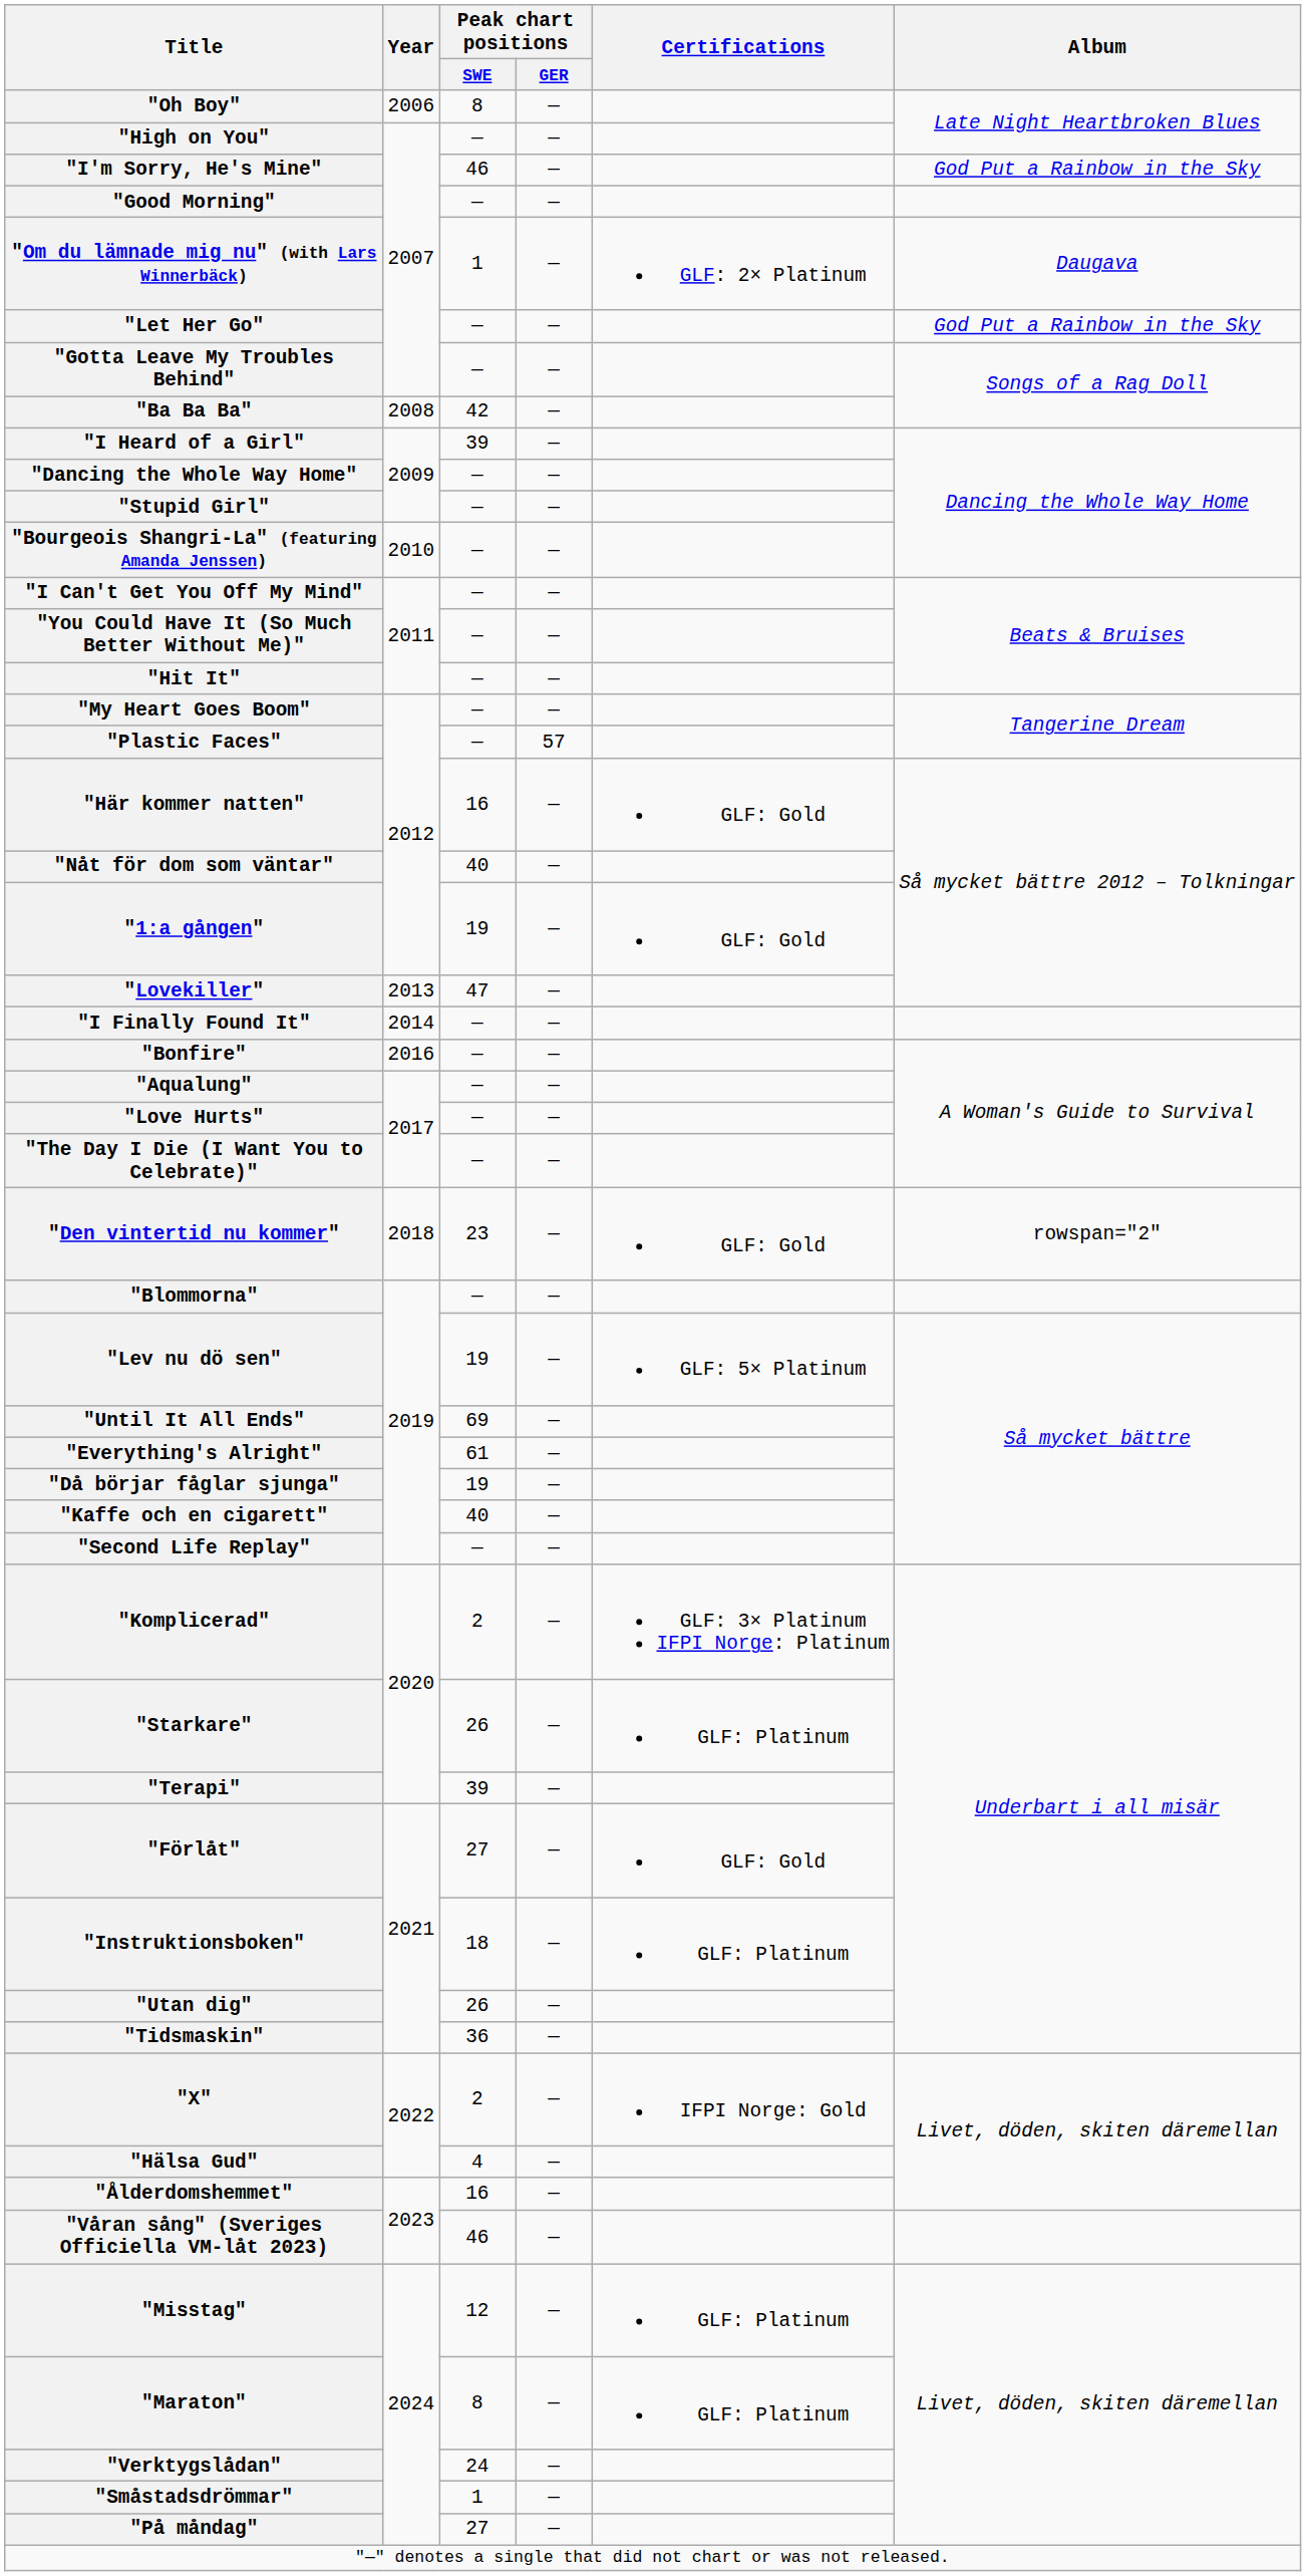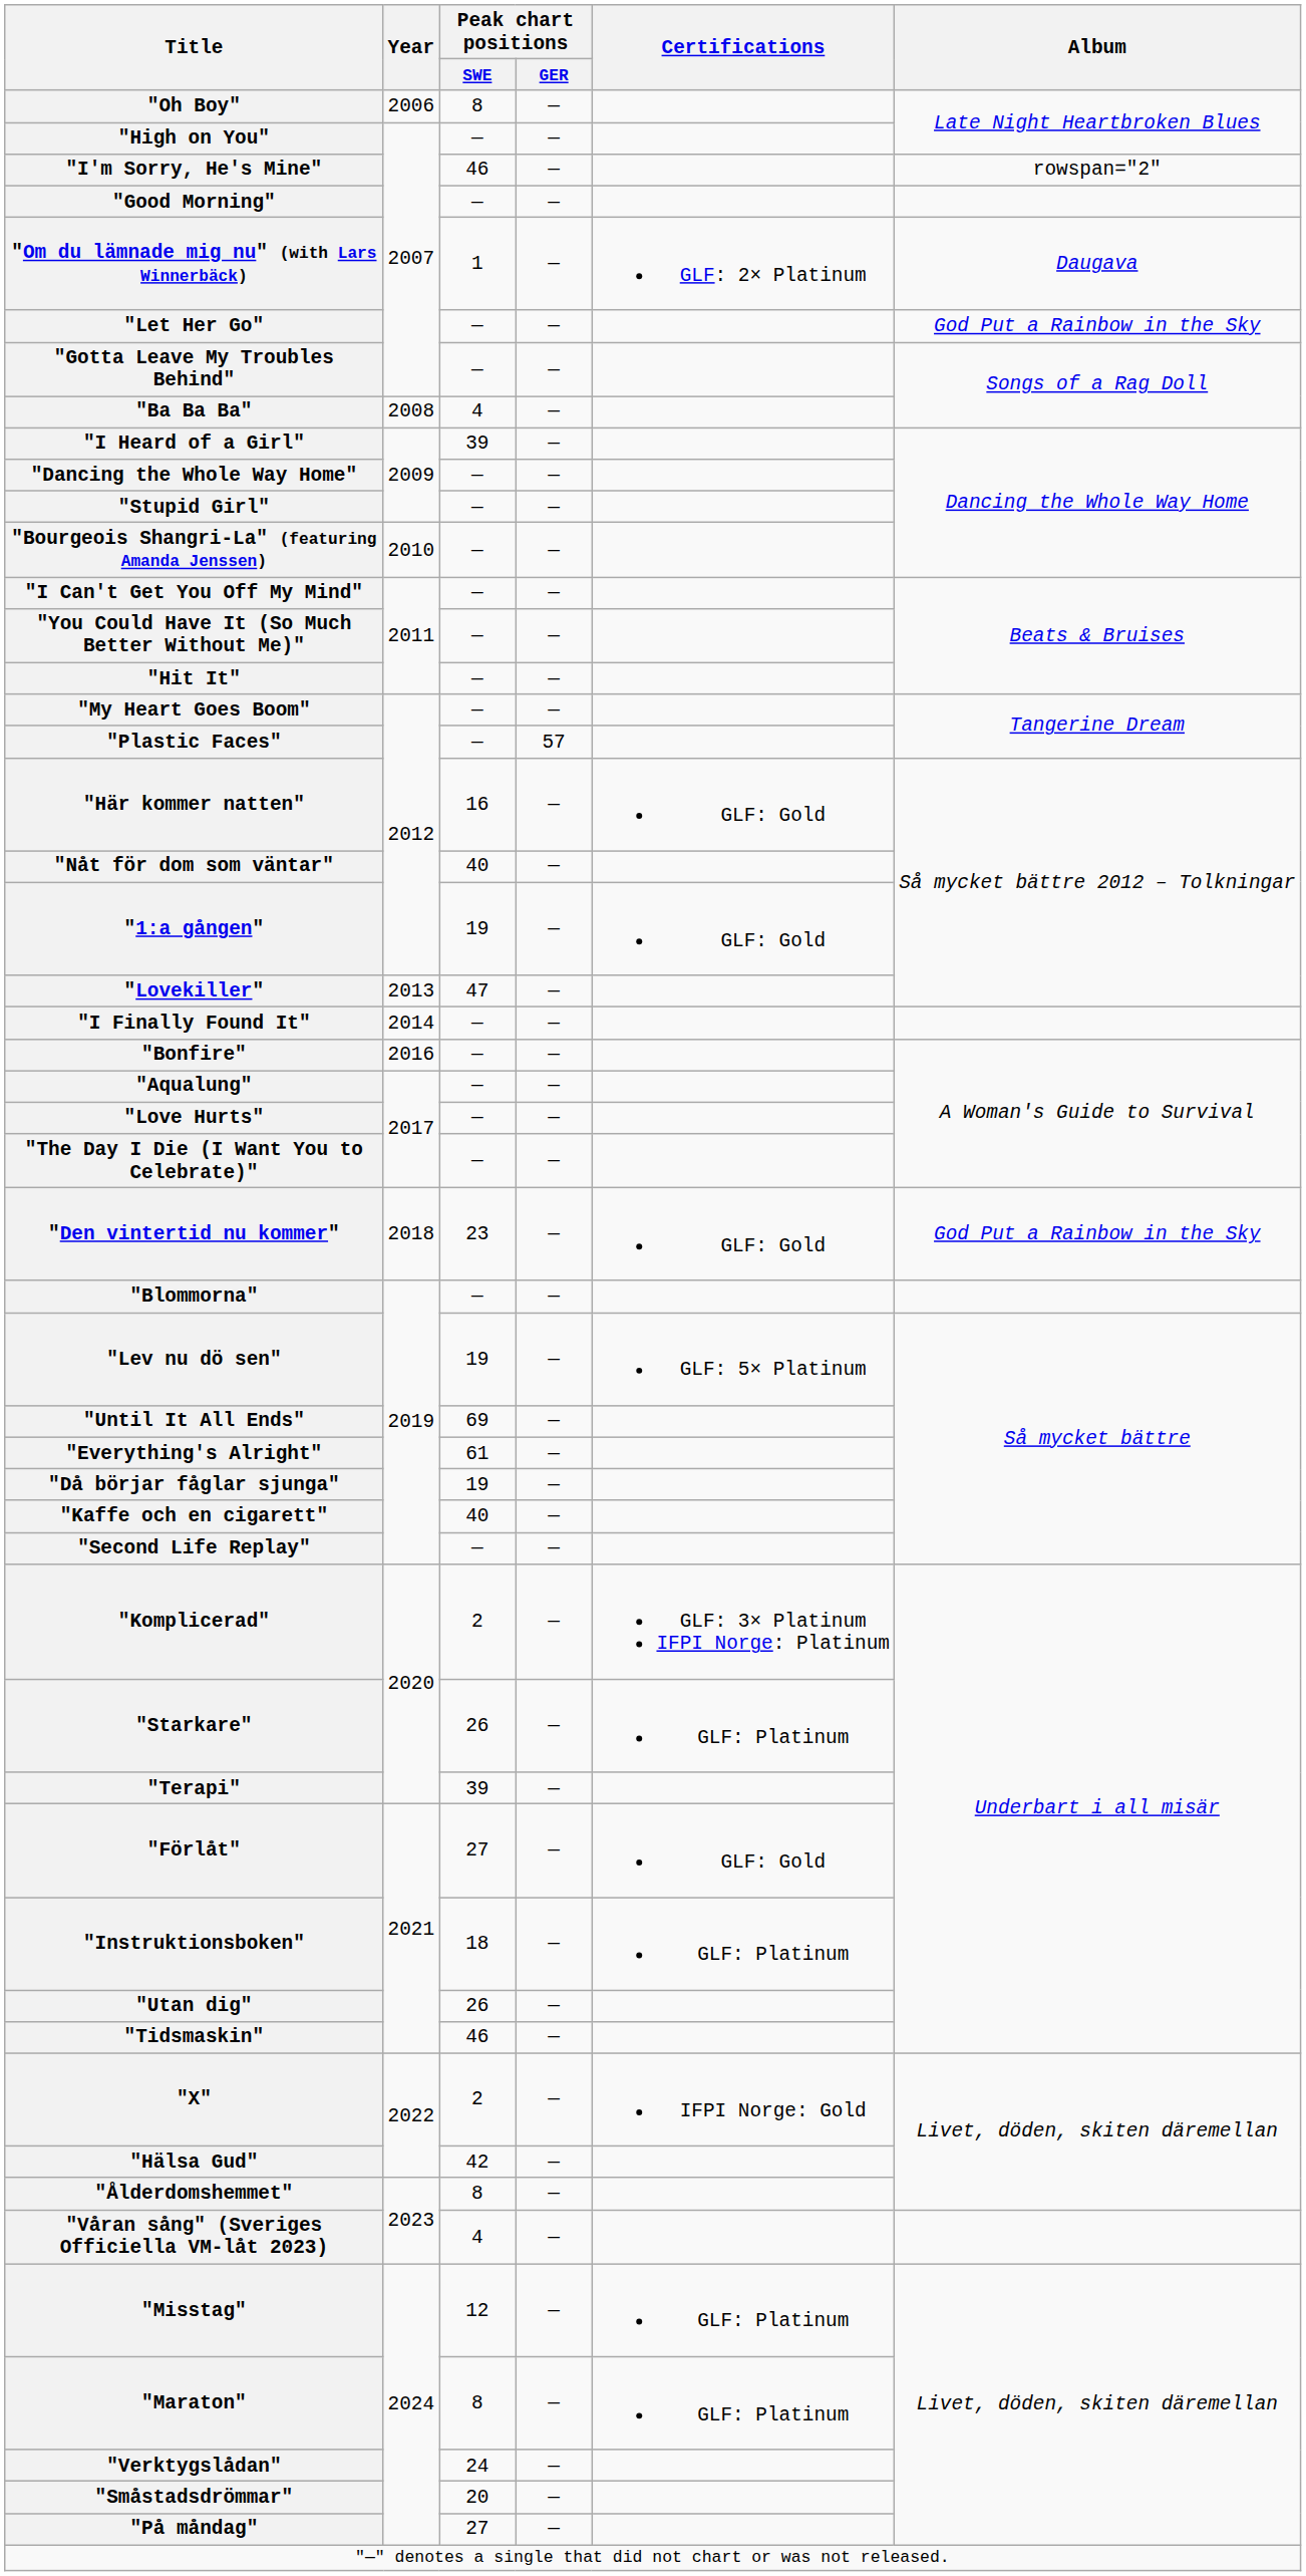"I'm Sorry, He's Mine" | Album: God Put a Rainbow in the Sky -> rowspan="2"
"Ba Ba Ba" | Peak chart positions / SWE: 42 -> 4
"Den vintertid nu kommer" | Album: rowspan="2" -> God Put a Rainbow in the Sky
"Tidsmaskin" | Peak chart positions / SWE: 36 -> 46
"Hälsa Gud" | Peak chart positions / SWE: 4 -> 42
"Ålderdomshemmet" | Peak chart positions / SWE: 16 -> 8
"Våran sång" (Sveriges Officiella VM-låt 2023) | Peak chart positions / SWE: 46 -> 4
"Småstadsdrömmar" | Peak chart positions / SWE: 1 -> 20
